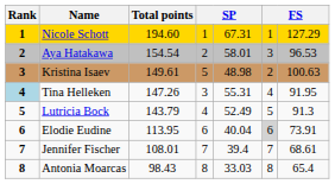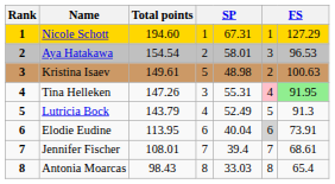Tina Helleken | Rank: lightblue background -> no background
Tina Helleken | column 6: no background -> pink background
Tina Helleken | column 7: no background -> lightgreen background
